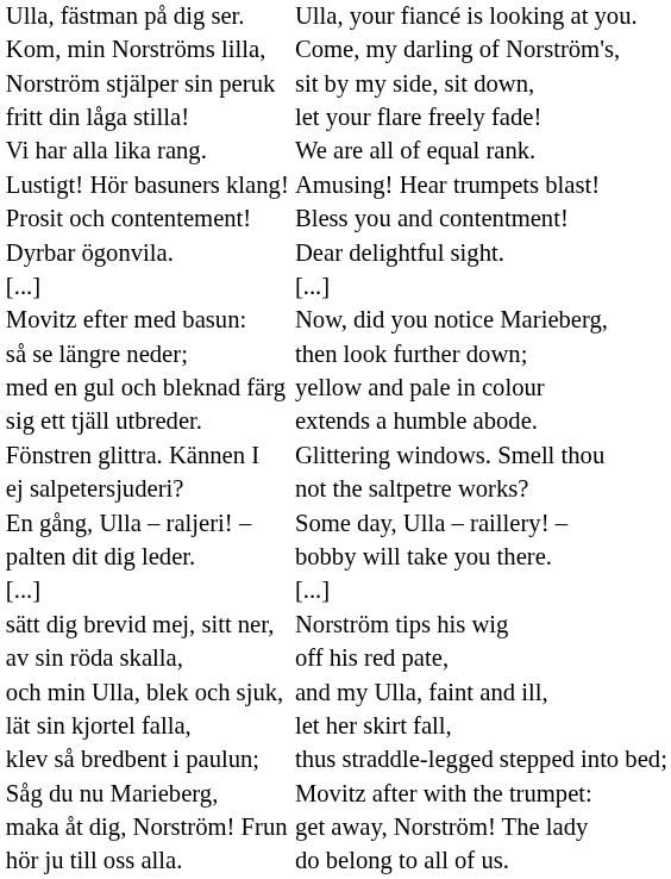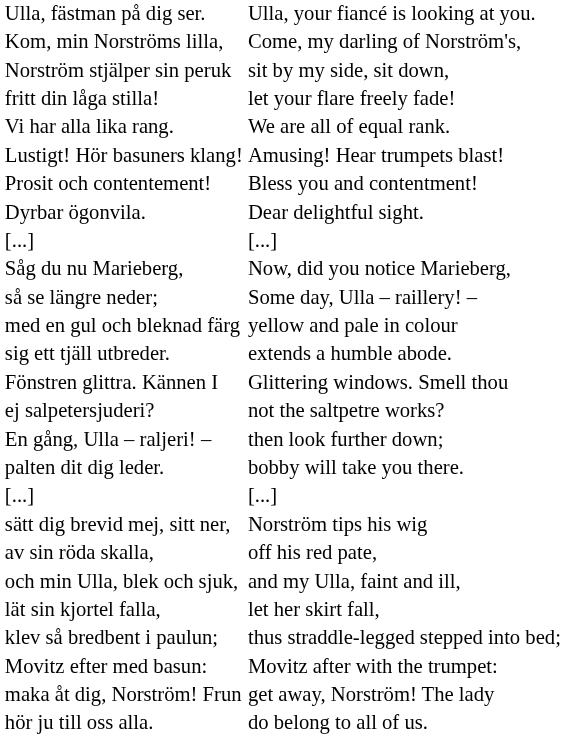row 10 | column 1: Movitz efter med basun: -> Såg du nu Marieberg,
row 11 | column 2: then look further down; -> Some day, Ulla – raillery! –
row 16 | column 2: Some day, Ulla – raillery! – -> then look further down;
row 24 | column 1: Såg du nu Marieberg, -> Movitz efter med basun:
